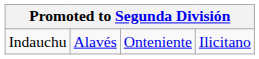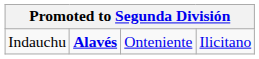Indauchu | column 2: normal -> bold
